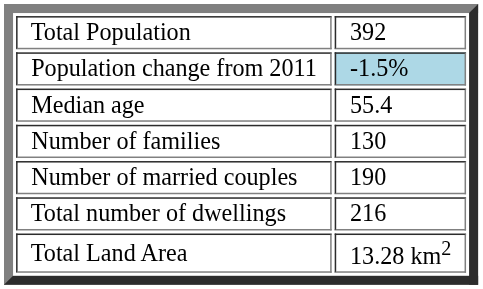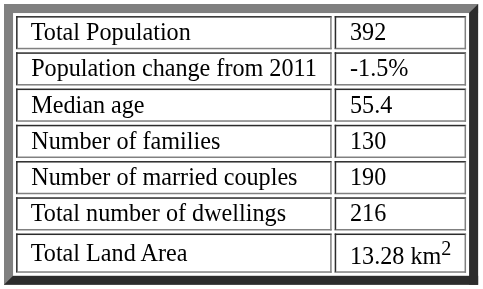Population change from 2011 | column 2: lightblue background -> no background
